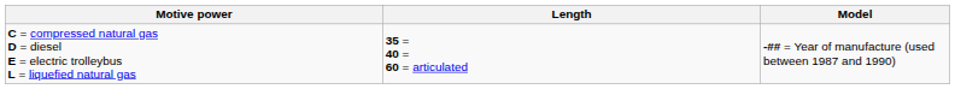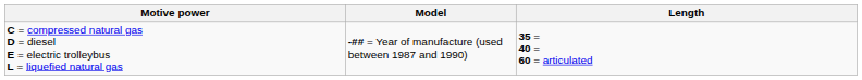columns swapped: Length <-> Model
